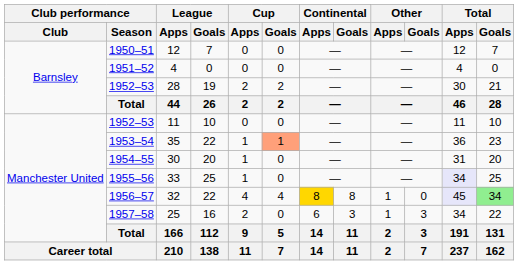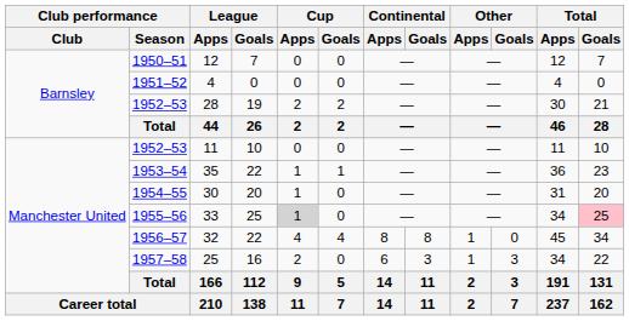35 | Cup / Goals: lightsalmon background -> no background
33 | Cup / Apps: no background -> lightgrey background
33 | Total / Apps: lavender background -> no background
33 | Total / Goals: no background -> pink background
32 | Continental / Apps: gold background -> no background
32 | Total / Apps: lavender background -> no background
32 | Total / Goals: lightgreen background -> no background
